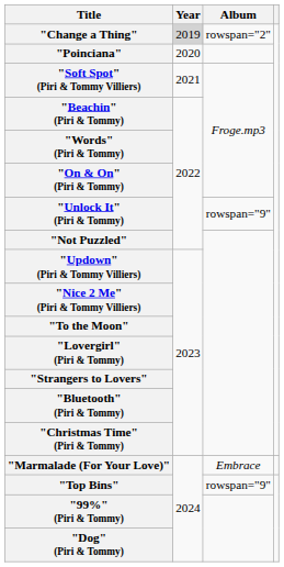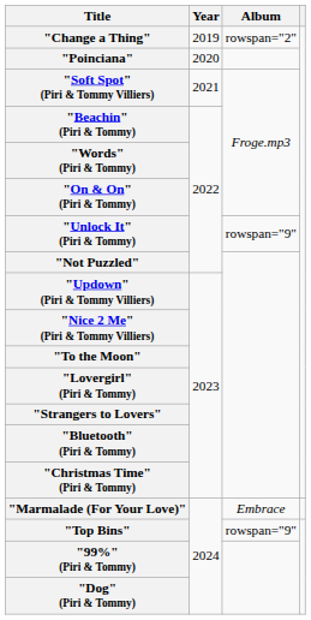"Change a Thing" | Year: lightgrey background -> no background
